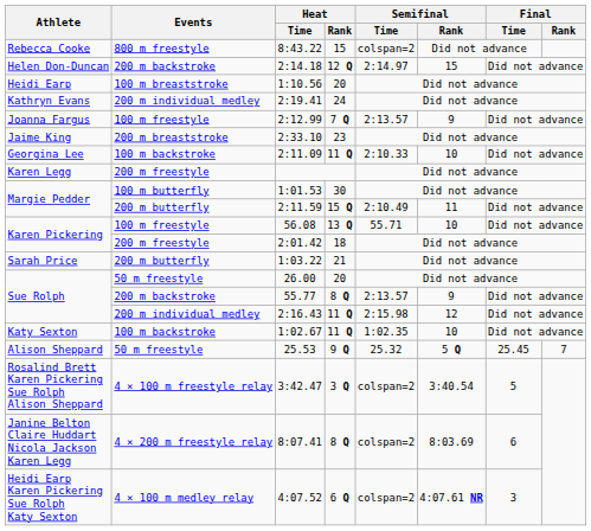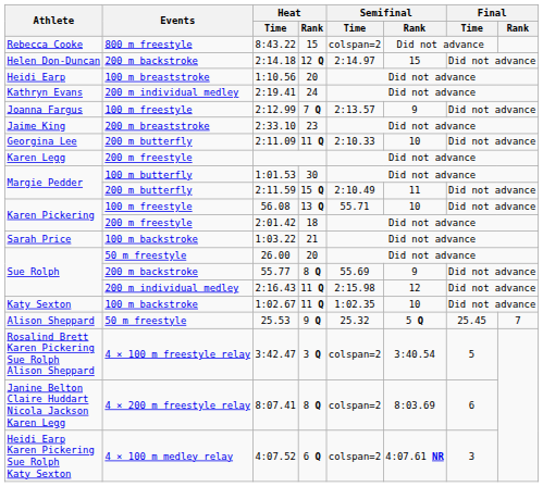2:11.09 | Events: 100 m backstroke -> 200 m butterfly
1:03.22 | Events: 200 m butterfly -> 100 m backstroke
55.77 | Semifinal / Time: 2:13.57 -> 55.69
